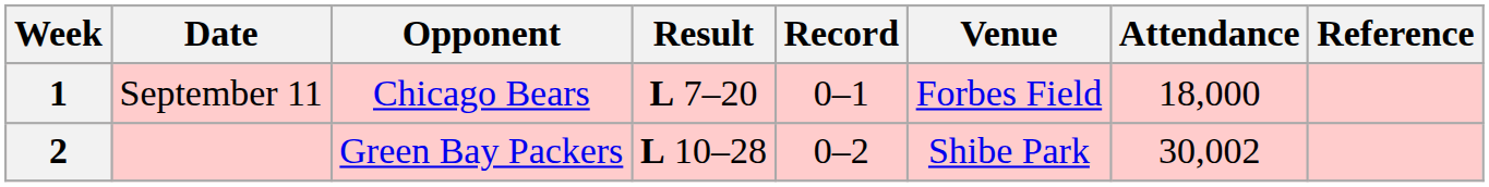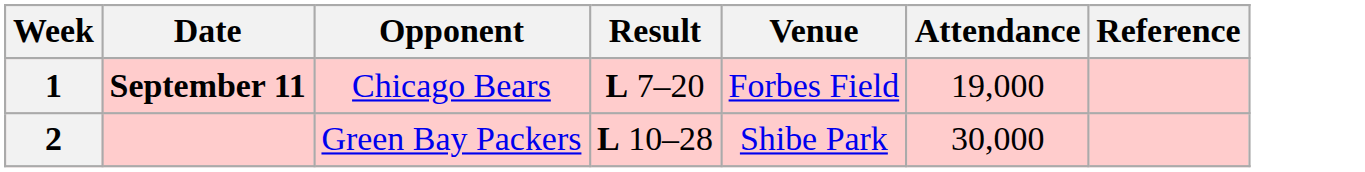- column: Record | 0–1 | 0–2
1 | Date: normal -> bold
1 | Attendance: 18,000 -> 19,000
2 | Attendance: 30,002 -> 30,000
